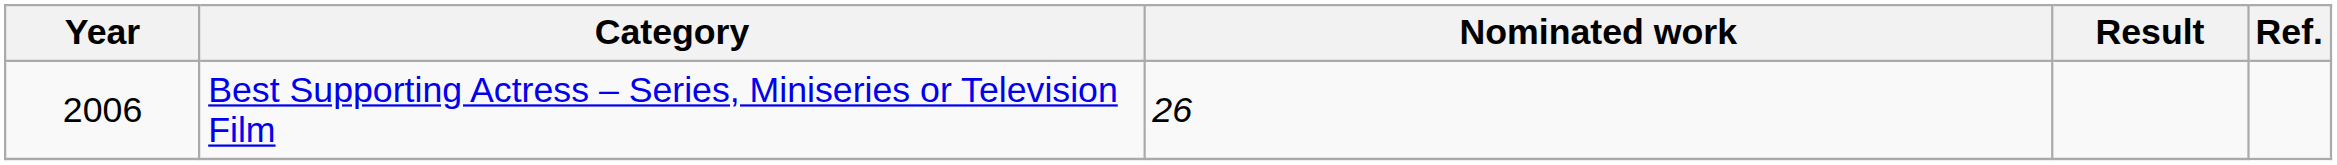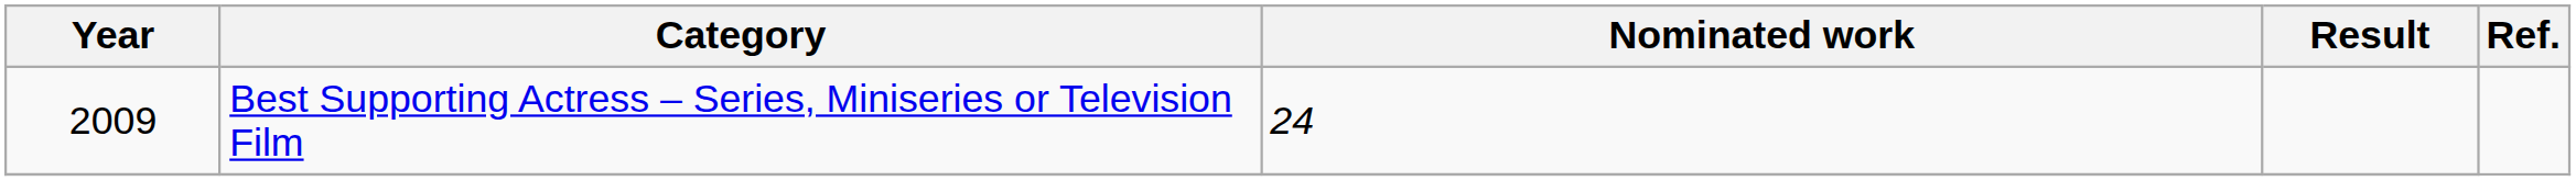row 2 | Year: 2006 -> 2009
row 2 | Nominated work: 26 -> 24
